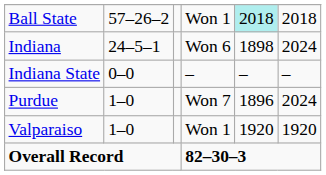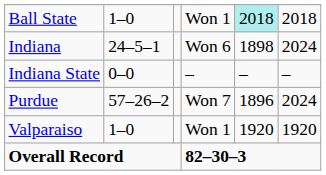Ball State | column 2: 57–26–2 -> 1–0
Purdue | column 2: 1–0 -> 57–26–2
